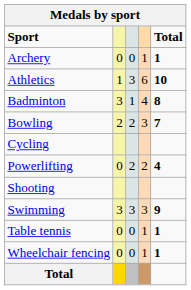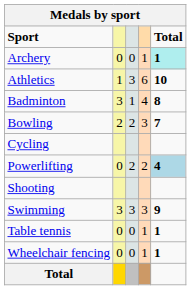Archery | Total: no background -> paleturquoise background
Powerlifting | Total: no background -> lightblue background
